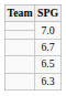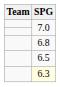row 4 | SPG: 6.7 -> 6.8
row 6 | SPG: no background -> lightyellow background
